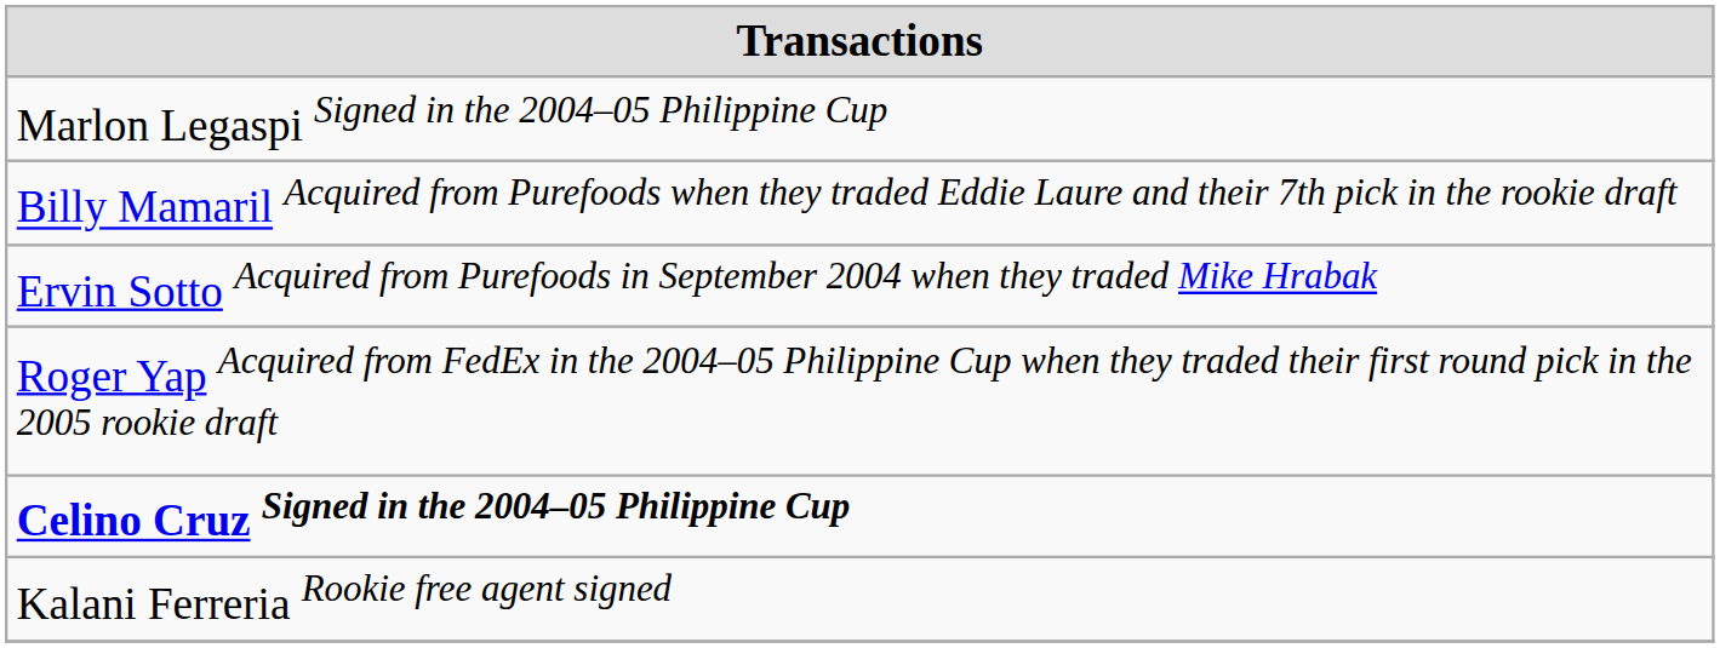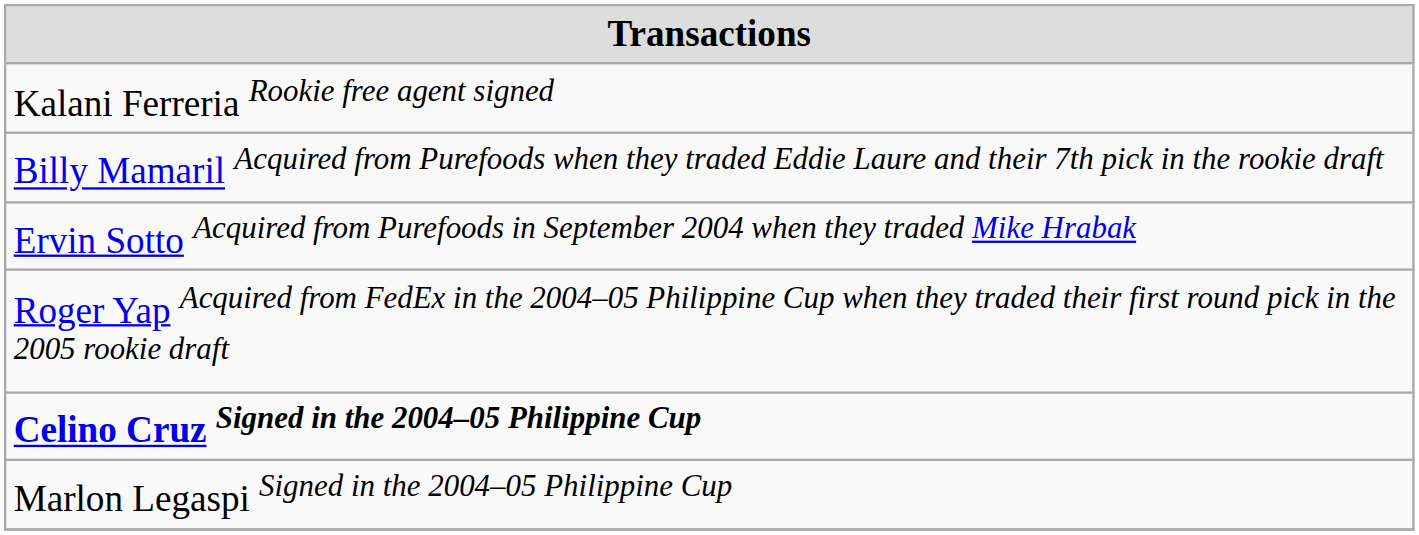row 2 | column 1: Marlon Legaspi Signed in the 2004–05 Philippine Cup -> Kalani Ferreria Rookie free agent signed
row 7 | column 1: Kalani Ferreria Rookie free agent signed -> Marlon Legaspi Signed in the 2004–05 Philippine Cup
